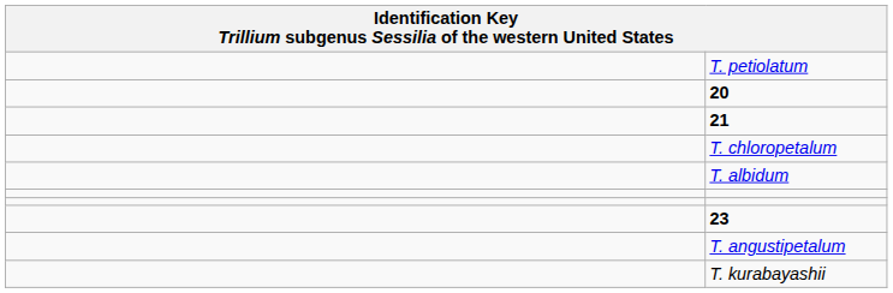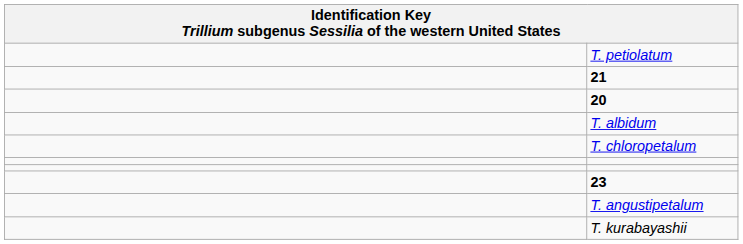row 3 | column 2: 20 -> 21
row 4 | column 2: 21 -> 20
row 5 | column 2: T. chloropetalum -> T. albidum
row 6 | column 2: T. albidum -> T. chloropetalum
